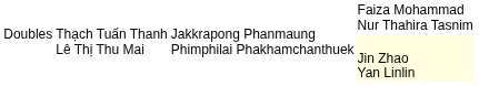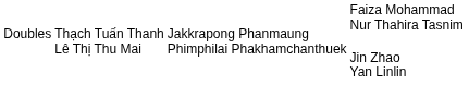row 2 | column 4: lightyellow background -> no background
